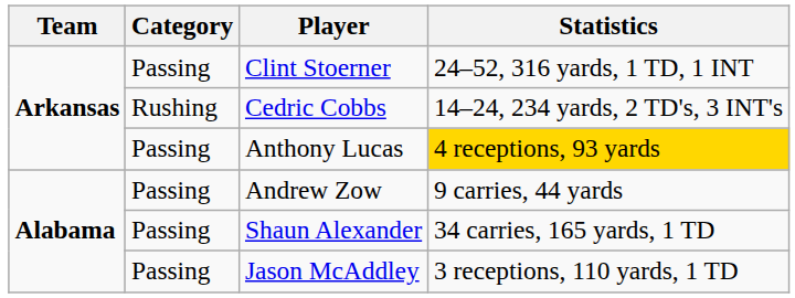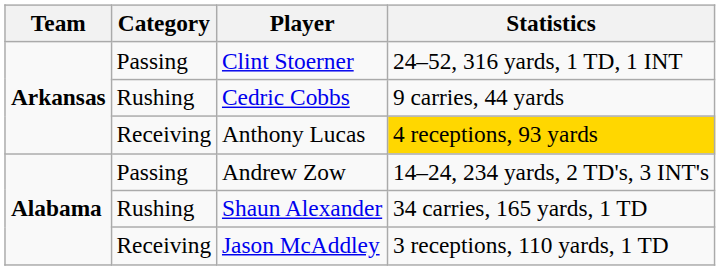Cedric Cobbs | Statistics: 14–24, 234 yards, 2 TD's, 3 INT's -> 9 carries, 44 yards
Anthony Lucas | Category: Passing -> Receiving
Andrew Zow | Statistics: 9 carries, 44 yards -> 14–24, 234 yards, 2 TD's, 3 INT's
Shaun Alexander | Category: Passing -> Rushing
Jason McAddley | Category: Passing -> Receiving
